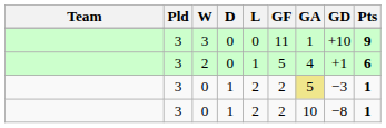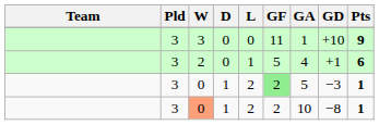row 4 | GF: no background -> lightgreen background
row 4 | GA: khaki background -> no background
row 5 | W: no background -> lightsalmon background
